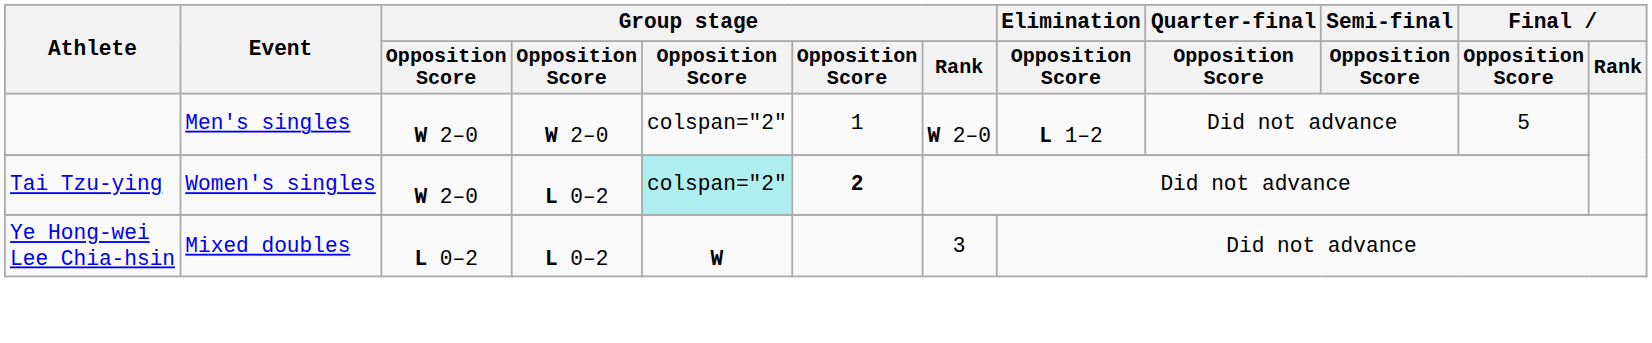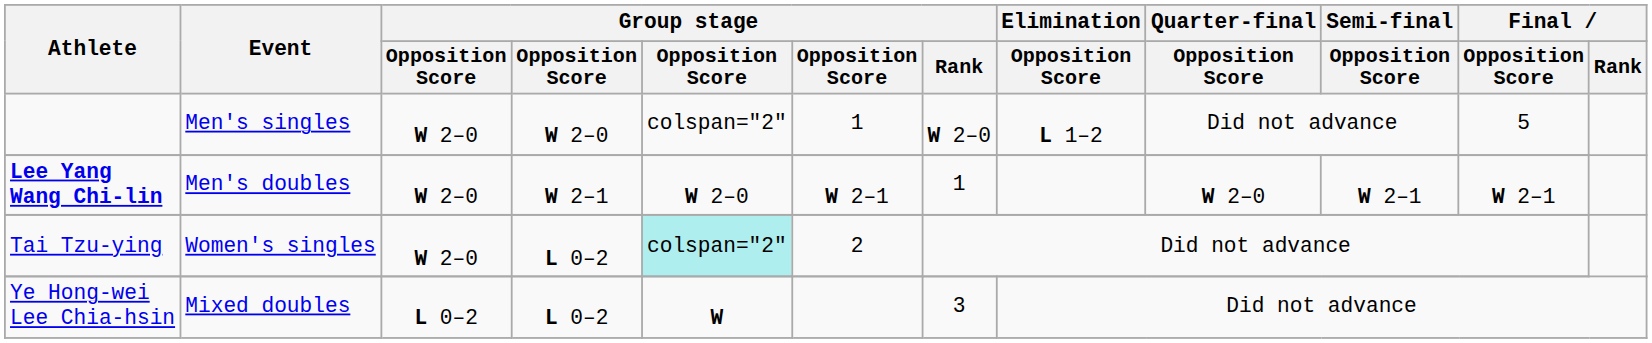+ row: Lee Yang Wang Chi-lin | Men's doubles | W 2–0 | W 2–1 | W 2–0 | W 2–1 | 1 | W 2–0 | W 2–1 | W 2–1
Tai Tzu-ying | column 6: bold -> normal
